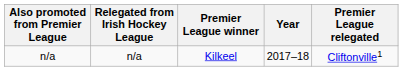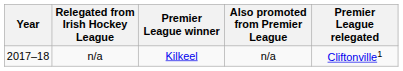columns swapped: Year <-> Also promoted from Premier League
